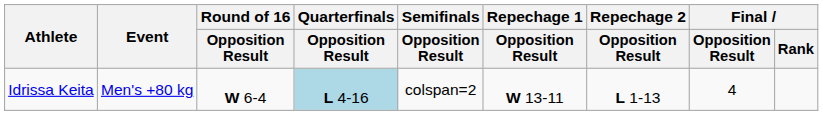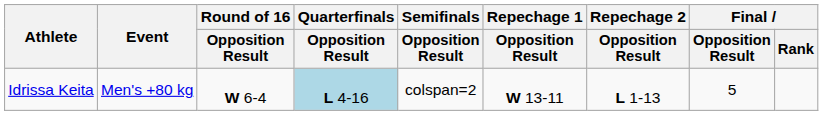Idrissa Keita | Final / Opposition Result: 4 -> 5
